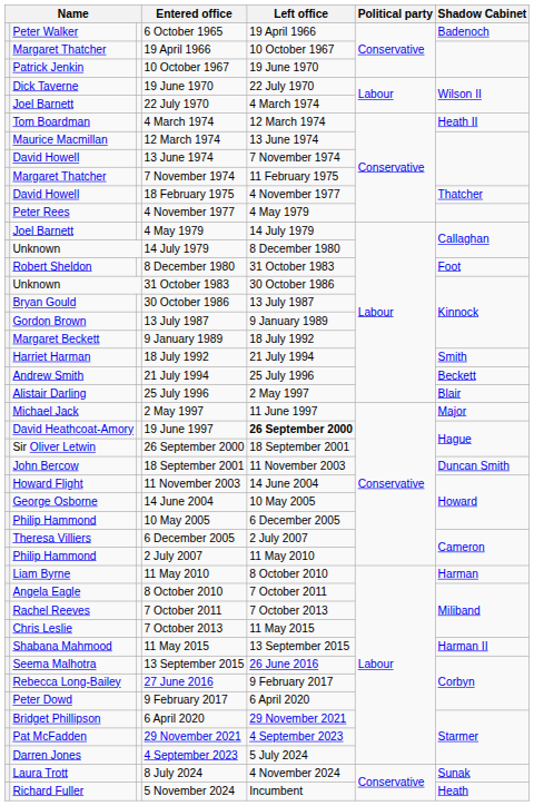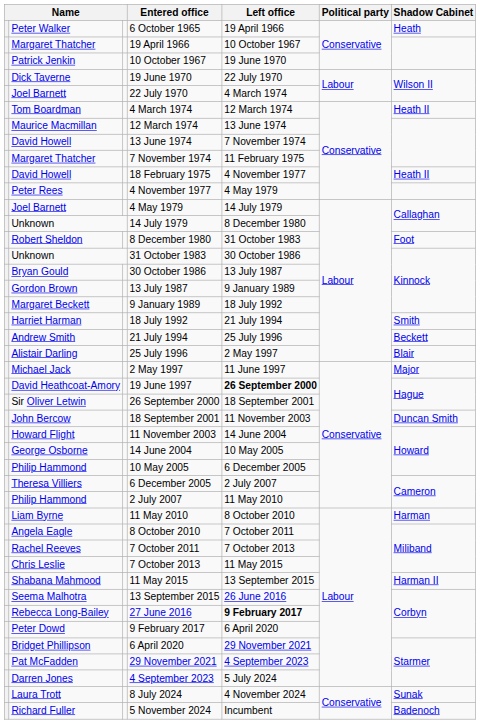6 October 1965 | Shadow Cabinet: Badenoch -> Heath
18 February 1975 | Shadow Cabinet: Thatcher -> Heath II
27 June 2016 | Left office: normal -> bold
5 November 2024 | Shadow Cabinet: Heath -> Badenoch
